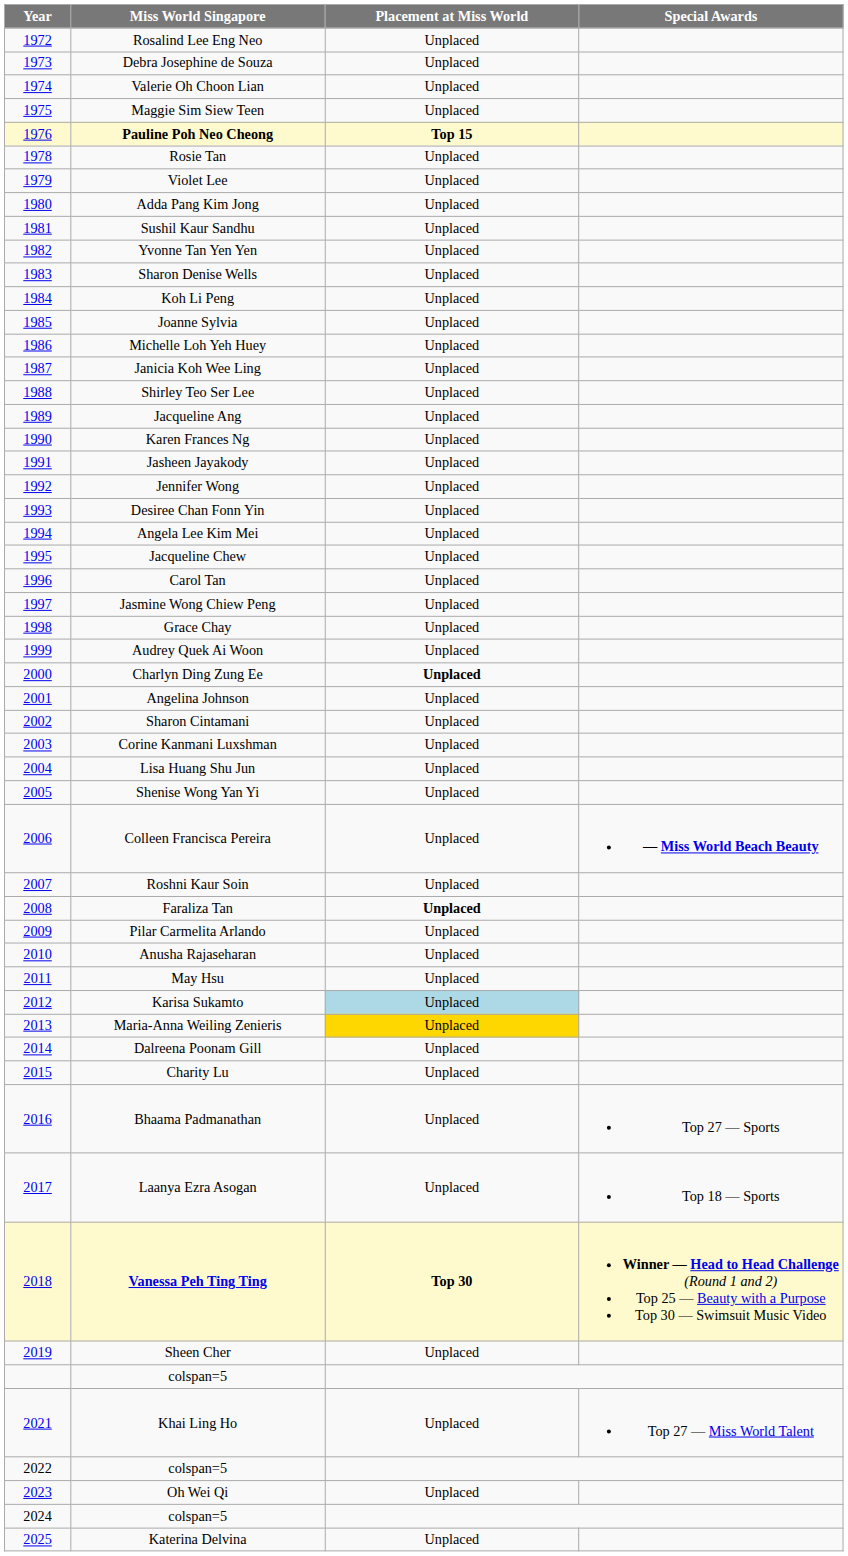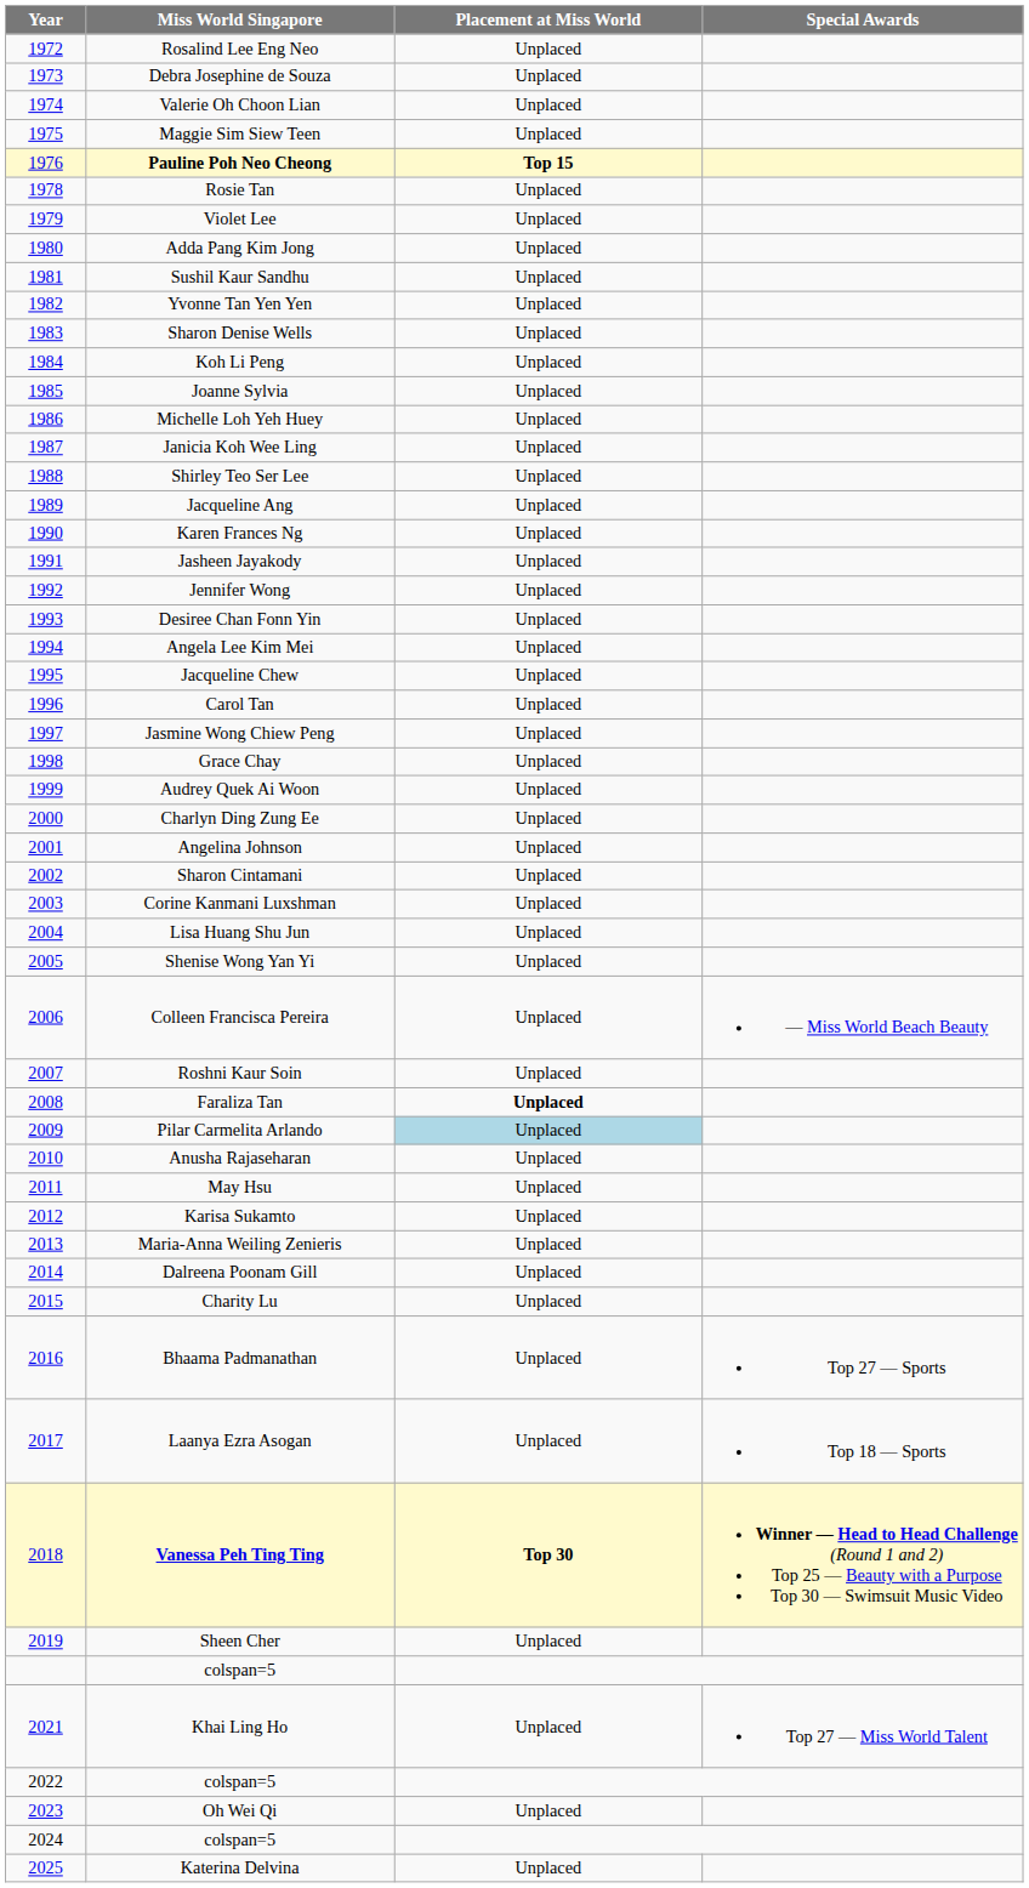Charlyn Ding Zung Ee | Placement at Miss World: bold -> normal
Colleen Francisca Pereira | Special Awards: bold -> normal
Pilar Carmelita Arlando | Placement at Miss World: no background -> lightblue background
Karisa Sukamto | Placement at Miss World: lightblue background -> no background
Maria-Anna Weiling Zenieris | Placement at Miss World: gold background -> no background
